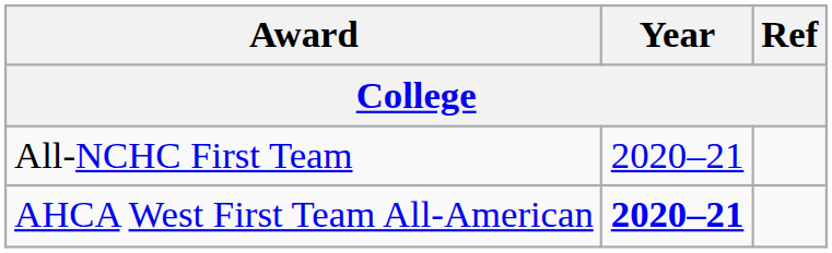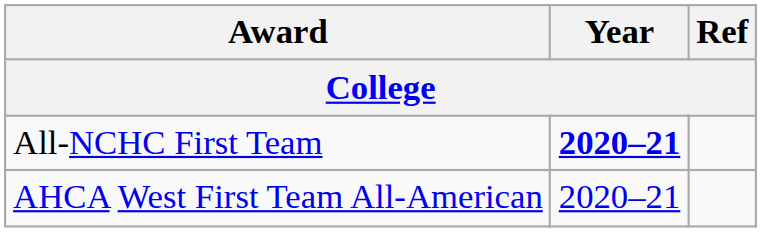row 3 | Year: normal -> bold
row 4 | Year: bold -> normal
